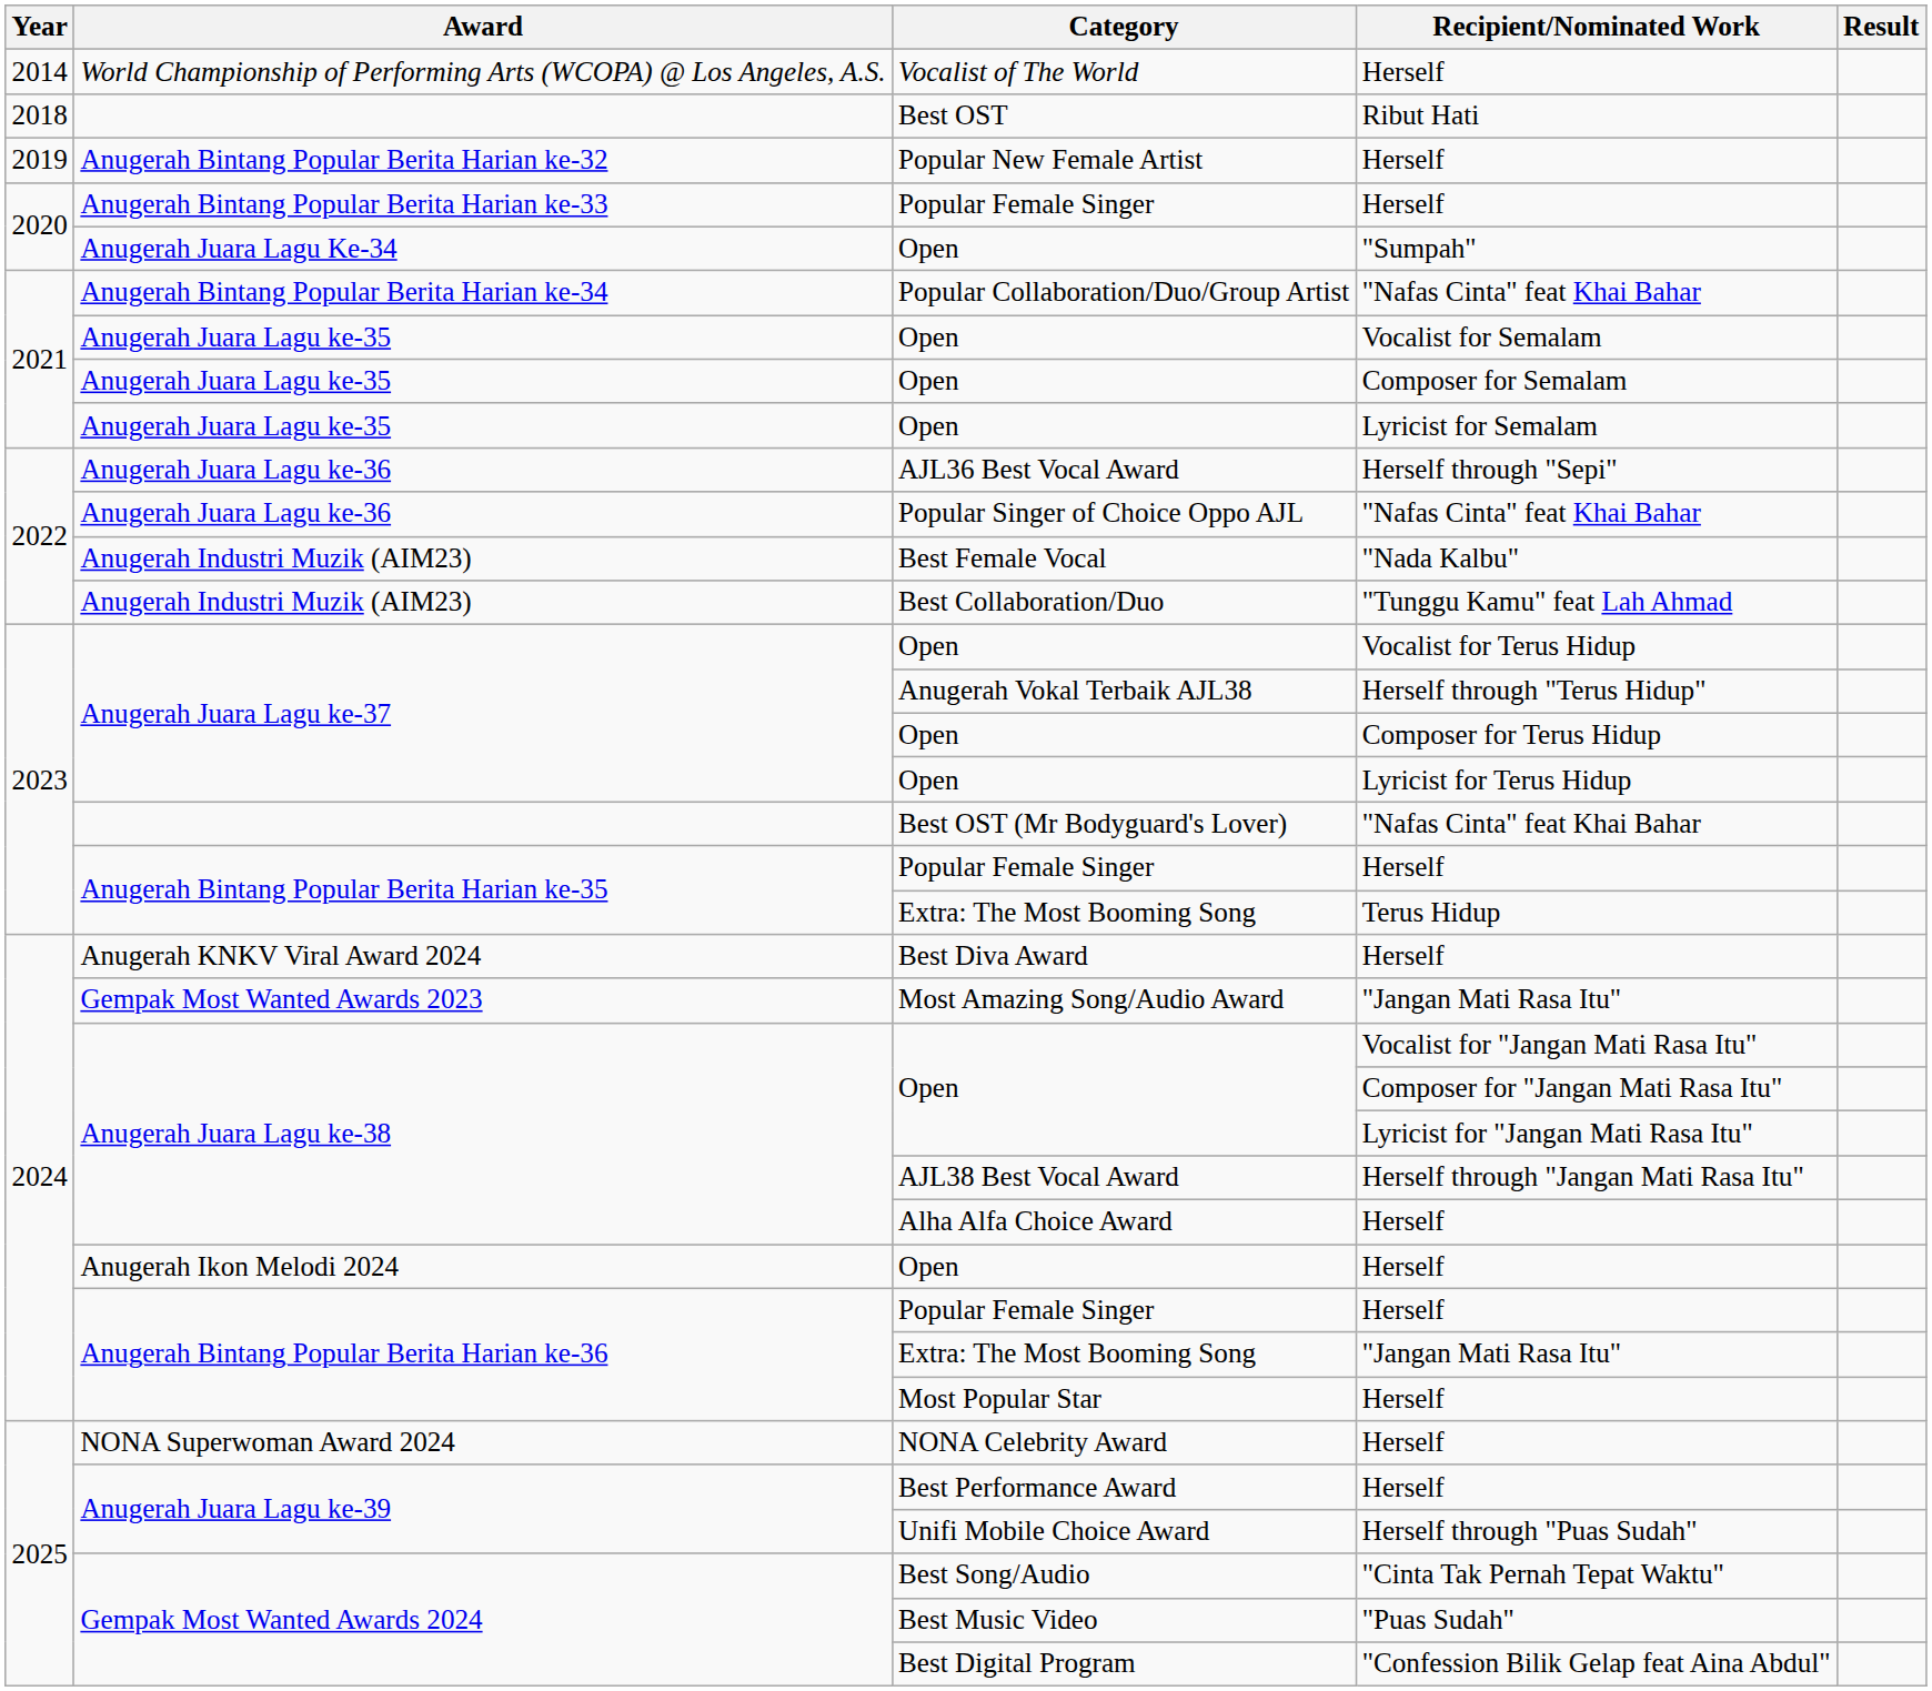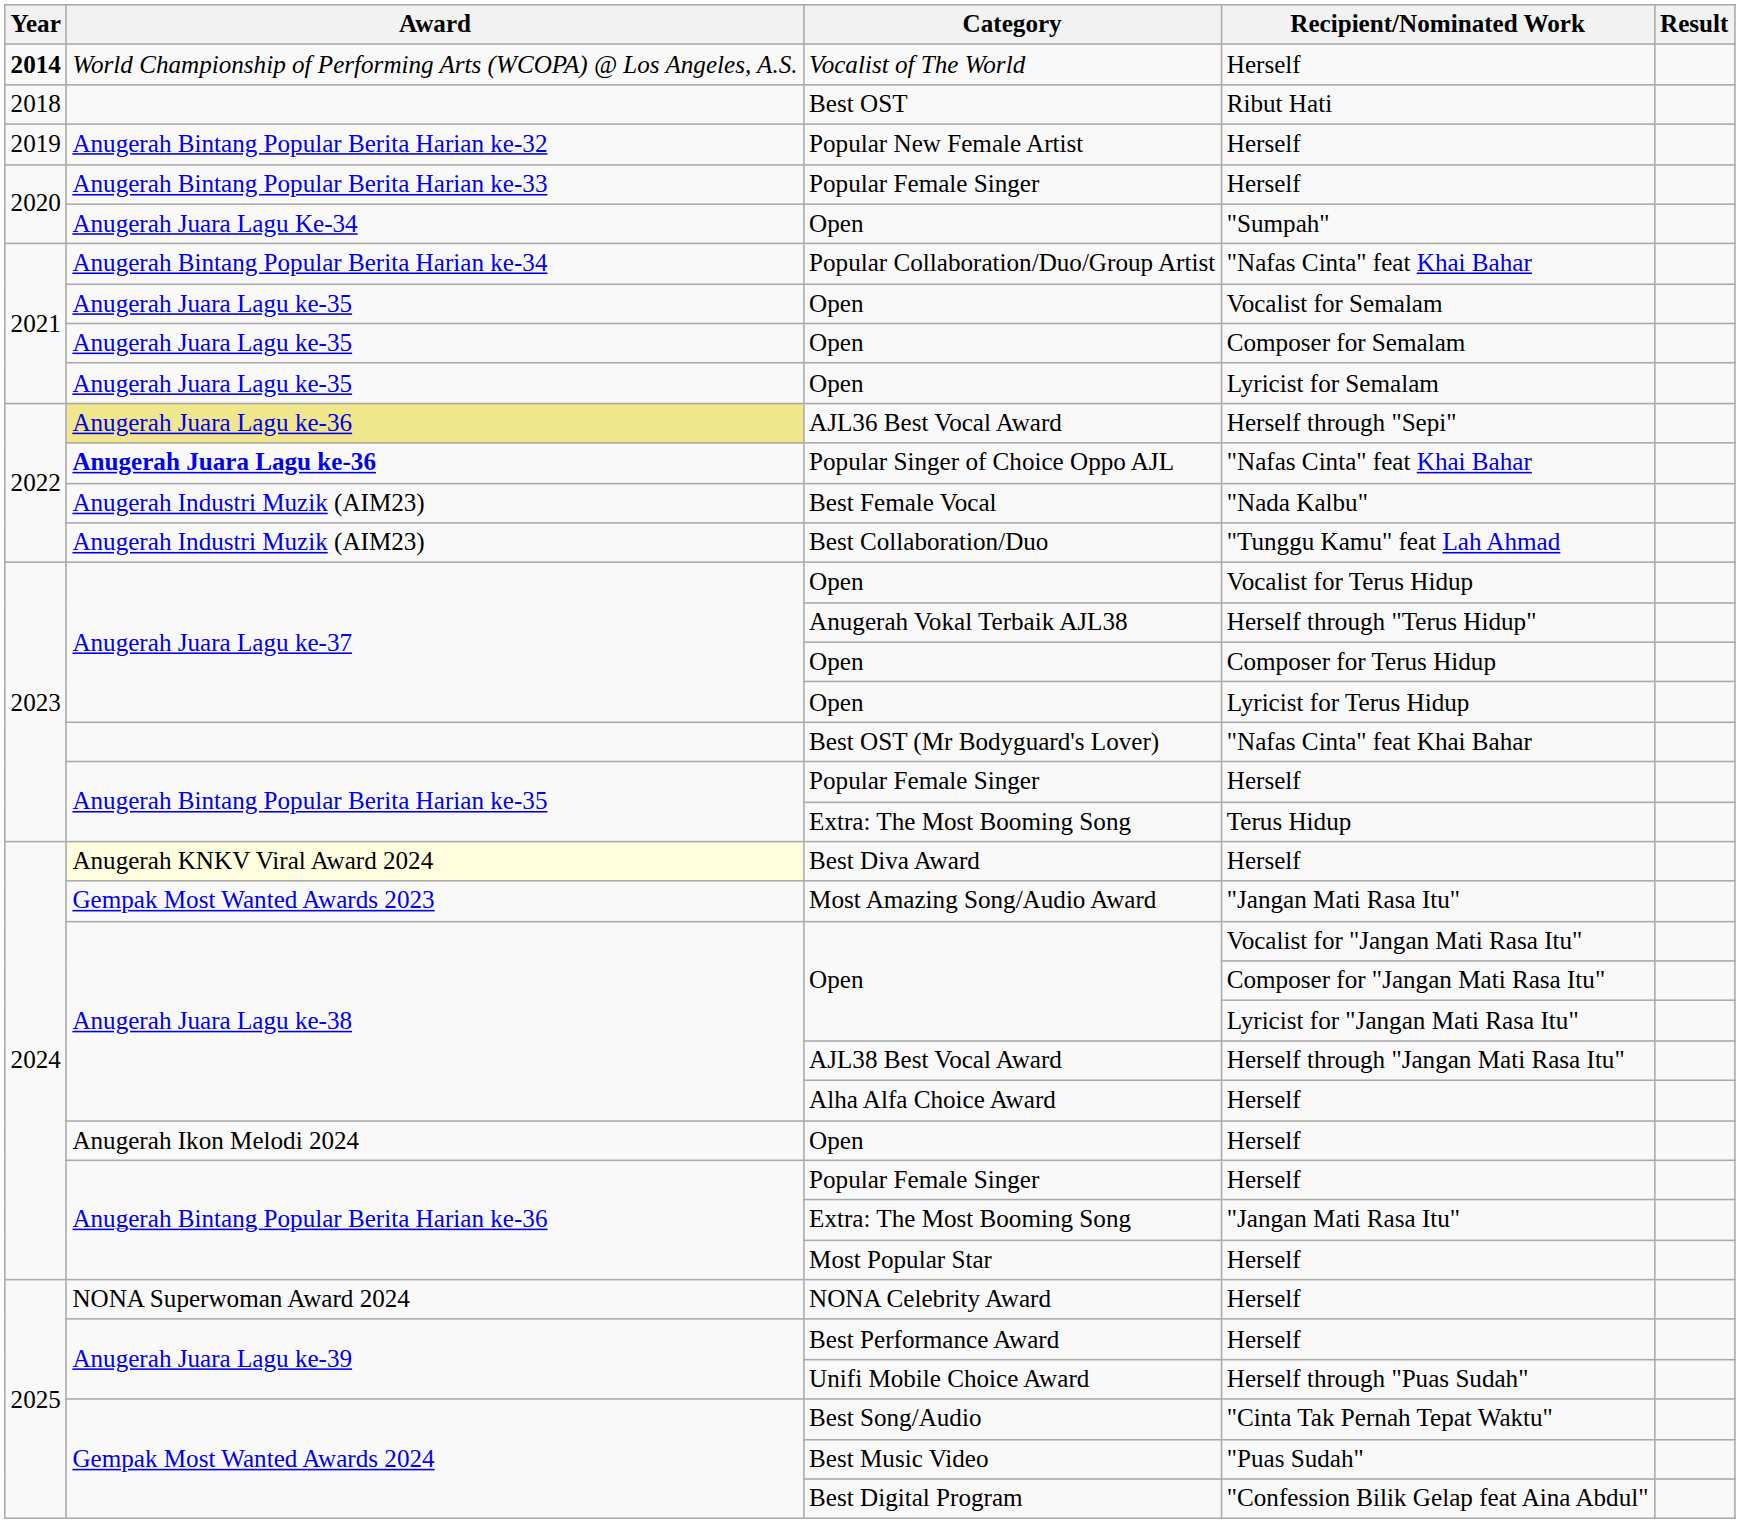Vocalist of The World | Year: normal -> bold
AJL36 Best Vocal Award | Award: no background -> khaki background
Popular Singer of Choice Oppo AJL | Award: normal -> bold
Best Diva Award | Award: no background -> lightyellow background
